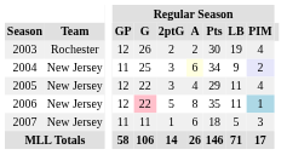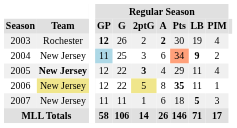2003 | Regular Season / GP: normal -> bold
2003 | Regular Season / A: normal -> bold
2004 | Regular Season / GP: no background -> lightblue background
2004 | Regular Season / A: lightyellow background -> no background
2004 | Regular Season / Pts: no background -> lightsalmon background
2004 | Regular Season / LB: normal -> bold
2004 | Regular Season / PIM: lavender background -> no background
2005 | Team: normal -> bold
2005 | Regular Season / 2ptG: normal -> bold
2006 | Team: no background -> khaki background
2006 | Regular Season / G: pink background -> no background
2006 | Regular Season / 2ptG: no background -> khaki background
2006 | Regular Season / Pts: normal -> bold
2006 | Regular Season / PIM: lightblue background -> no background
2007 | Regular Season / LB: normal -> bold
